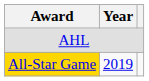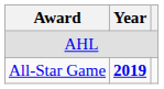All-Star Game | Award: gold background -> no background
All-Star Game | Year: normal -> bold
